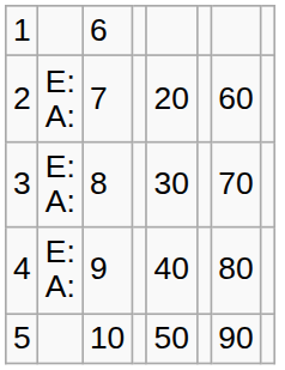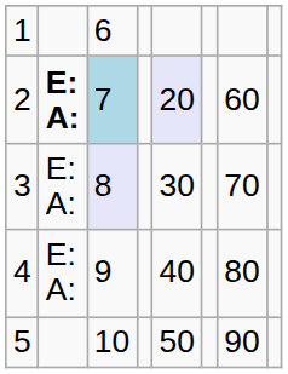2 | column 2: normal -> bold
2 | column 3: no background -> lightblue background
2 | column 5: no background -> lavender background
3 | column 3: no background -> lavender background
